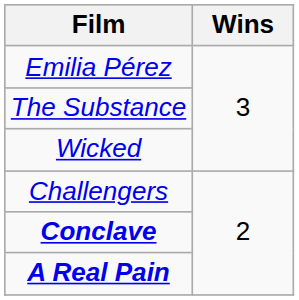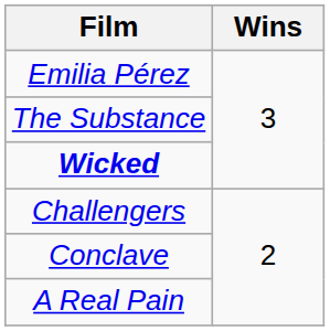Wicked | Film: normal -> bold
Conclave | Film: bold -> normal
A Real Pain | Film: bold -> normal
